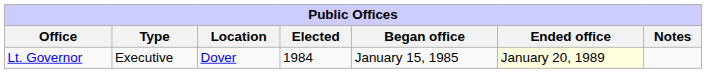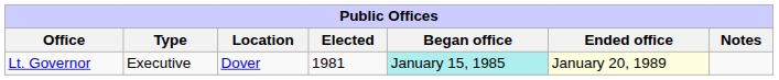Lt. Governor | Elected: 1984 -> 1981
Lt. Governor | Began office: no background -> paleturquoise background
